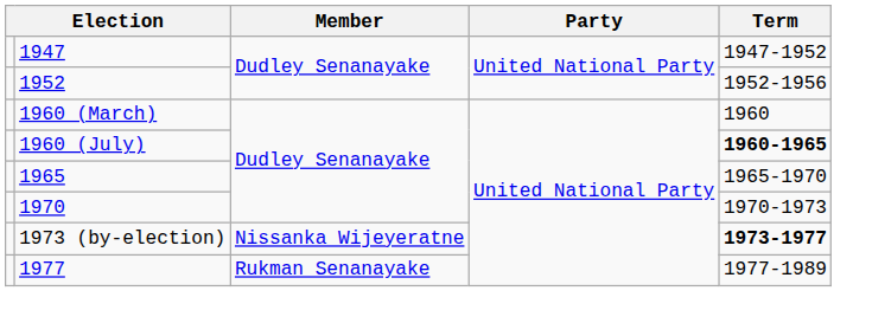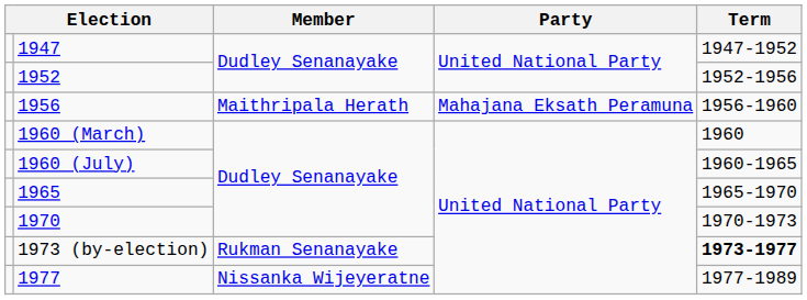+ row: 1956 | Maithripala Herath | Mahajana Eksath Peramuna | 1956-1960
1960 (July) | Term: bold -> normal
1973 (by-election) | Member: Nissanka Wijeyeratne -> Rukman Senanayake
1977 | Member: Rukman Senanayake -> Nissanka Wijeyeratne
